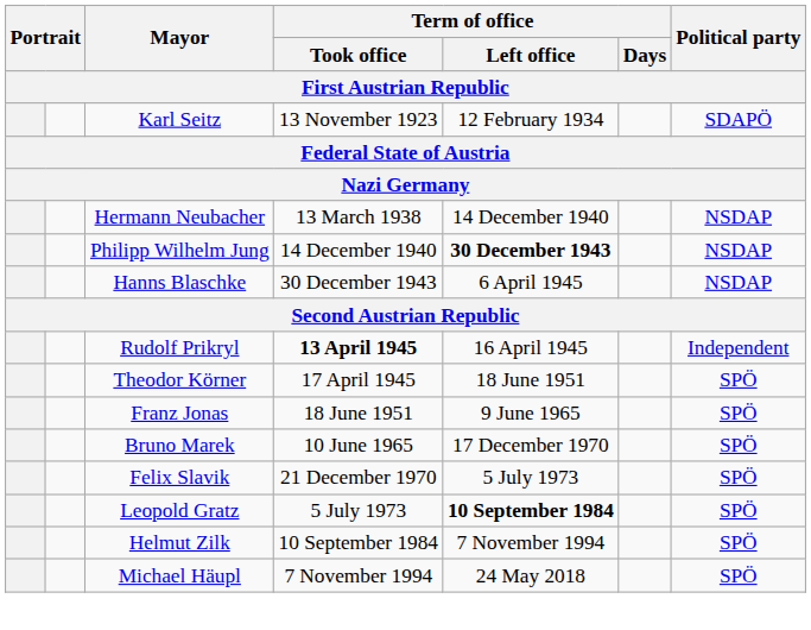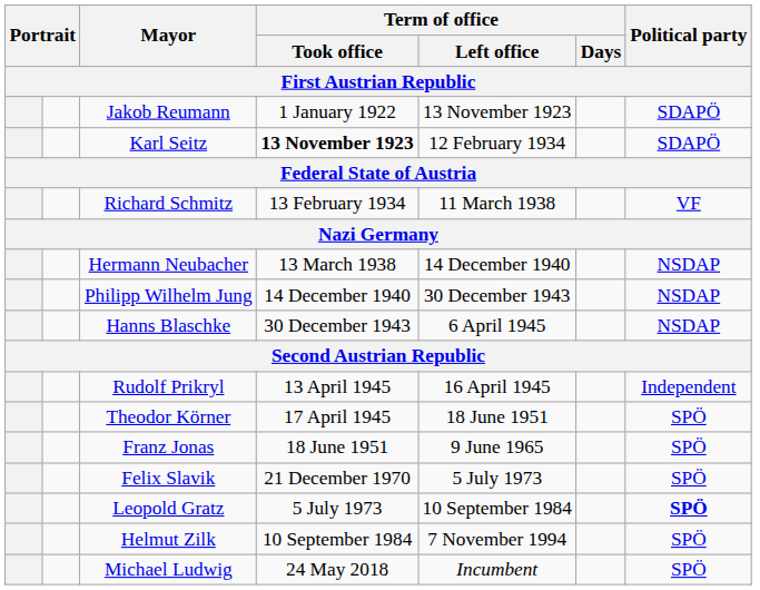+ row: Jakob Reumann | 1 January 1922 | 13 November 1923 | SDAPÖ
Karl Seitz | Term of office / Took office: normal -> bold
+ row: Richard Schmitz | 13 February 1934 | 11 March 1938 | VF
Philipp Wilhelm Jung | Term of office / Left office: bold -> normal
Rudolf Prikryl | Term of office / Took office: bold -> normal
- row: Bruno Marek | 10 June 1965 | 17 December 1970 | SPÖ
Leopold Gratz | Term of office / Left office: bold -> normal
Leopold Gratz | Political party: normal -> bold
- row: Michael Häupl | 7 November 1994 | 24 May 2018 | SPÖ
+ row: Michael Ludwig | 24 May 2018 | Incumbent | SPÖ
